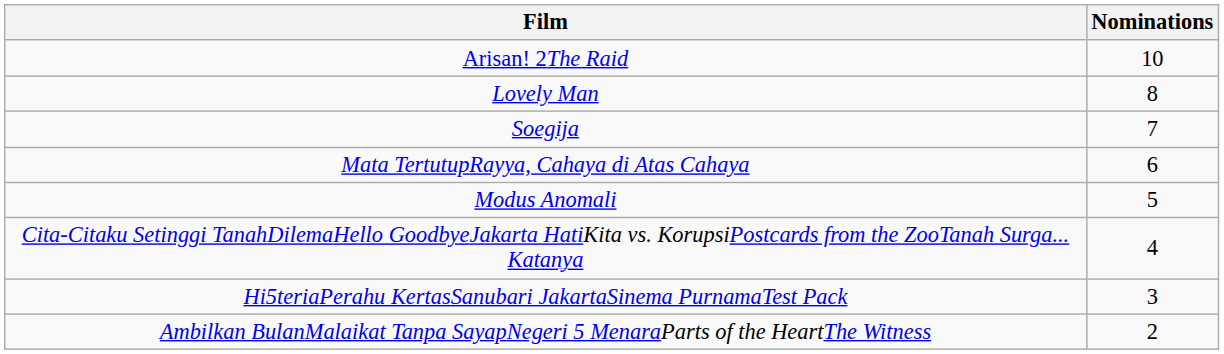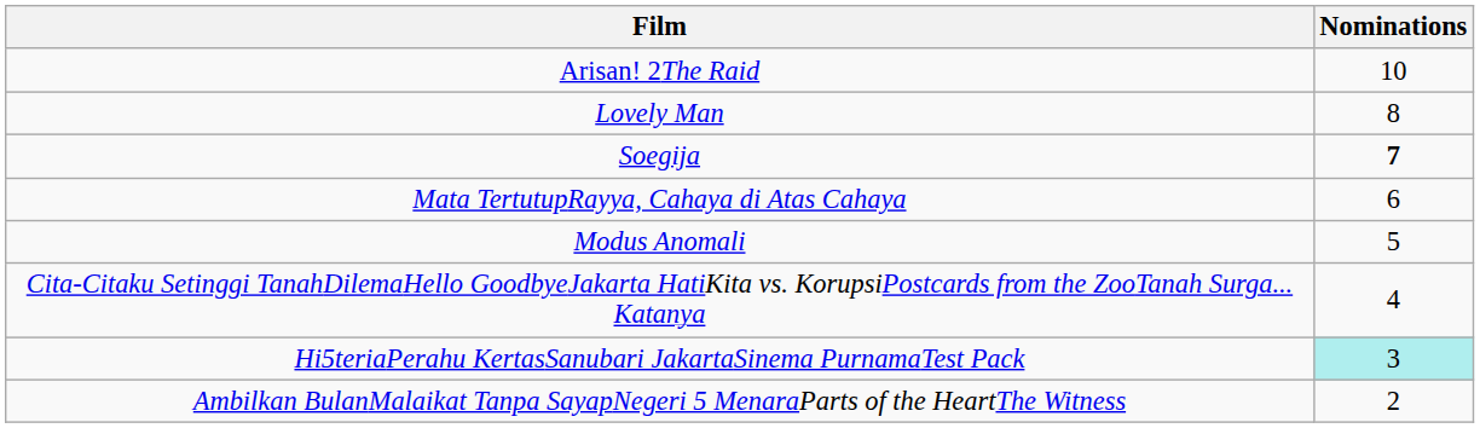Soegija | Nominations: normal -> bold
Hi5teriaPerahu KertasSanubari JakartaSinema PurnamaTest Pack | Nominations: no background -> paleturquoise background
